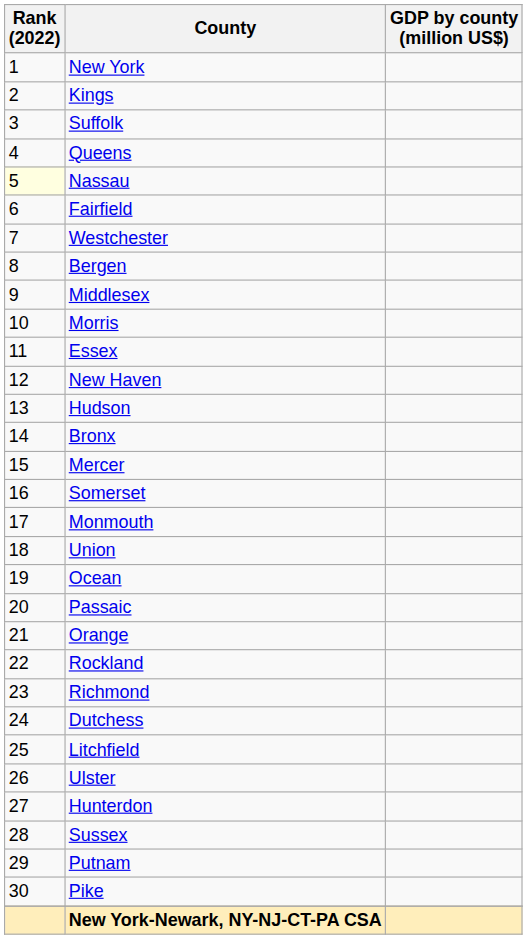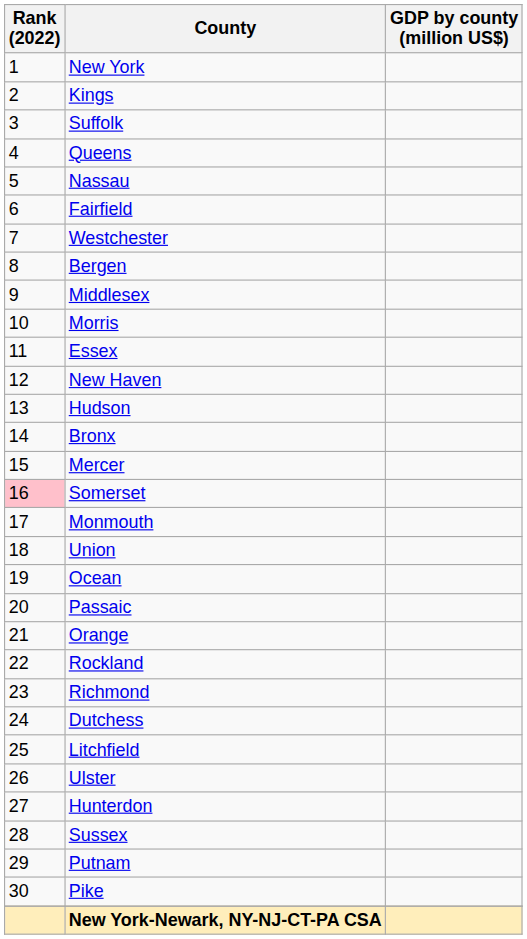Nassau | Rank (2022): lightyellow background -> no background
Somerset | Rank (2022): no background -> pink background
